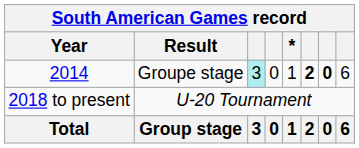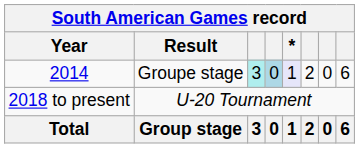2014 | column 4: no background -> lightblue background
2014 | *: no background -> lavender background
2014 | column 6: bold -> normal
2014 | column 7: bold -> normal
